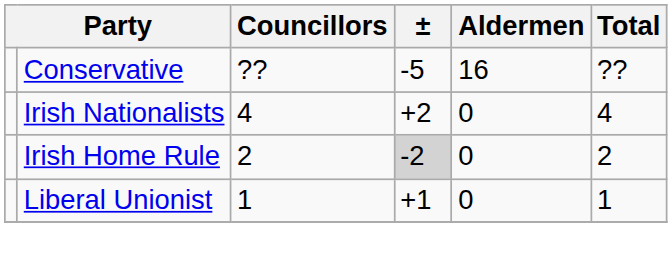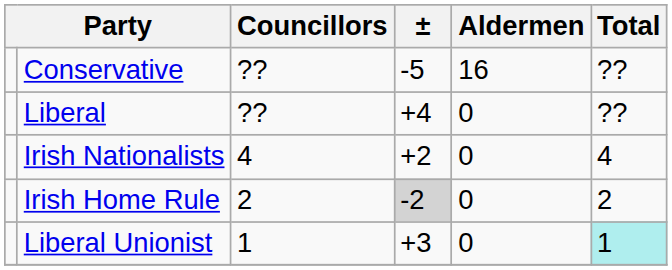+ row: Liberal | ?? | +4 | 0 | ??
Liberal Unionist | ±: +1 -> +3
Liberal Unionist | Total: no background -> paleturquoise background
